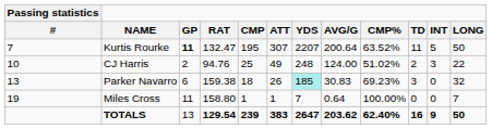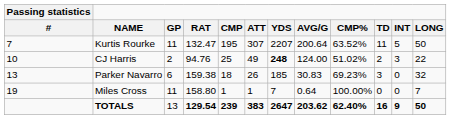Kurtis Rourke | GP: bold -> normal
CJ Harris | YDS: normal -> bold
Parker Navarro | YDS: paleturquoise background -> no background
